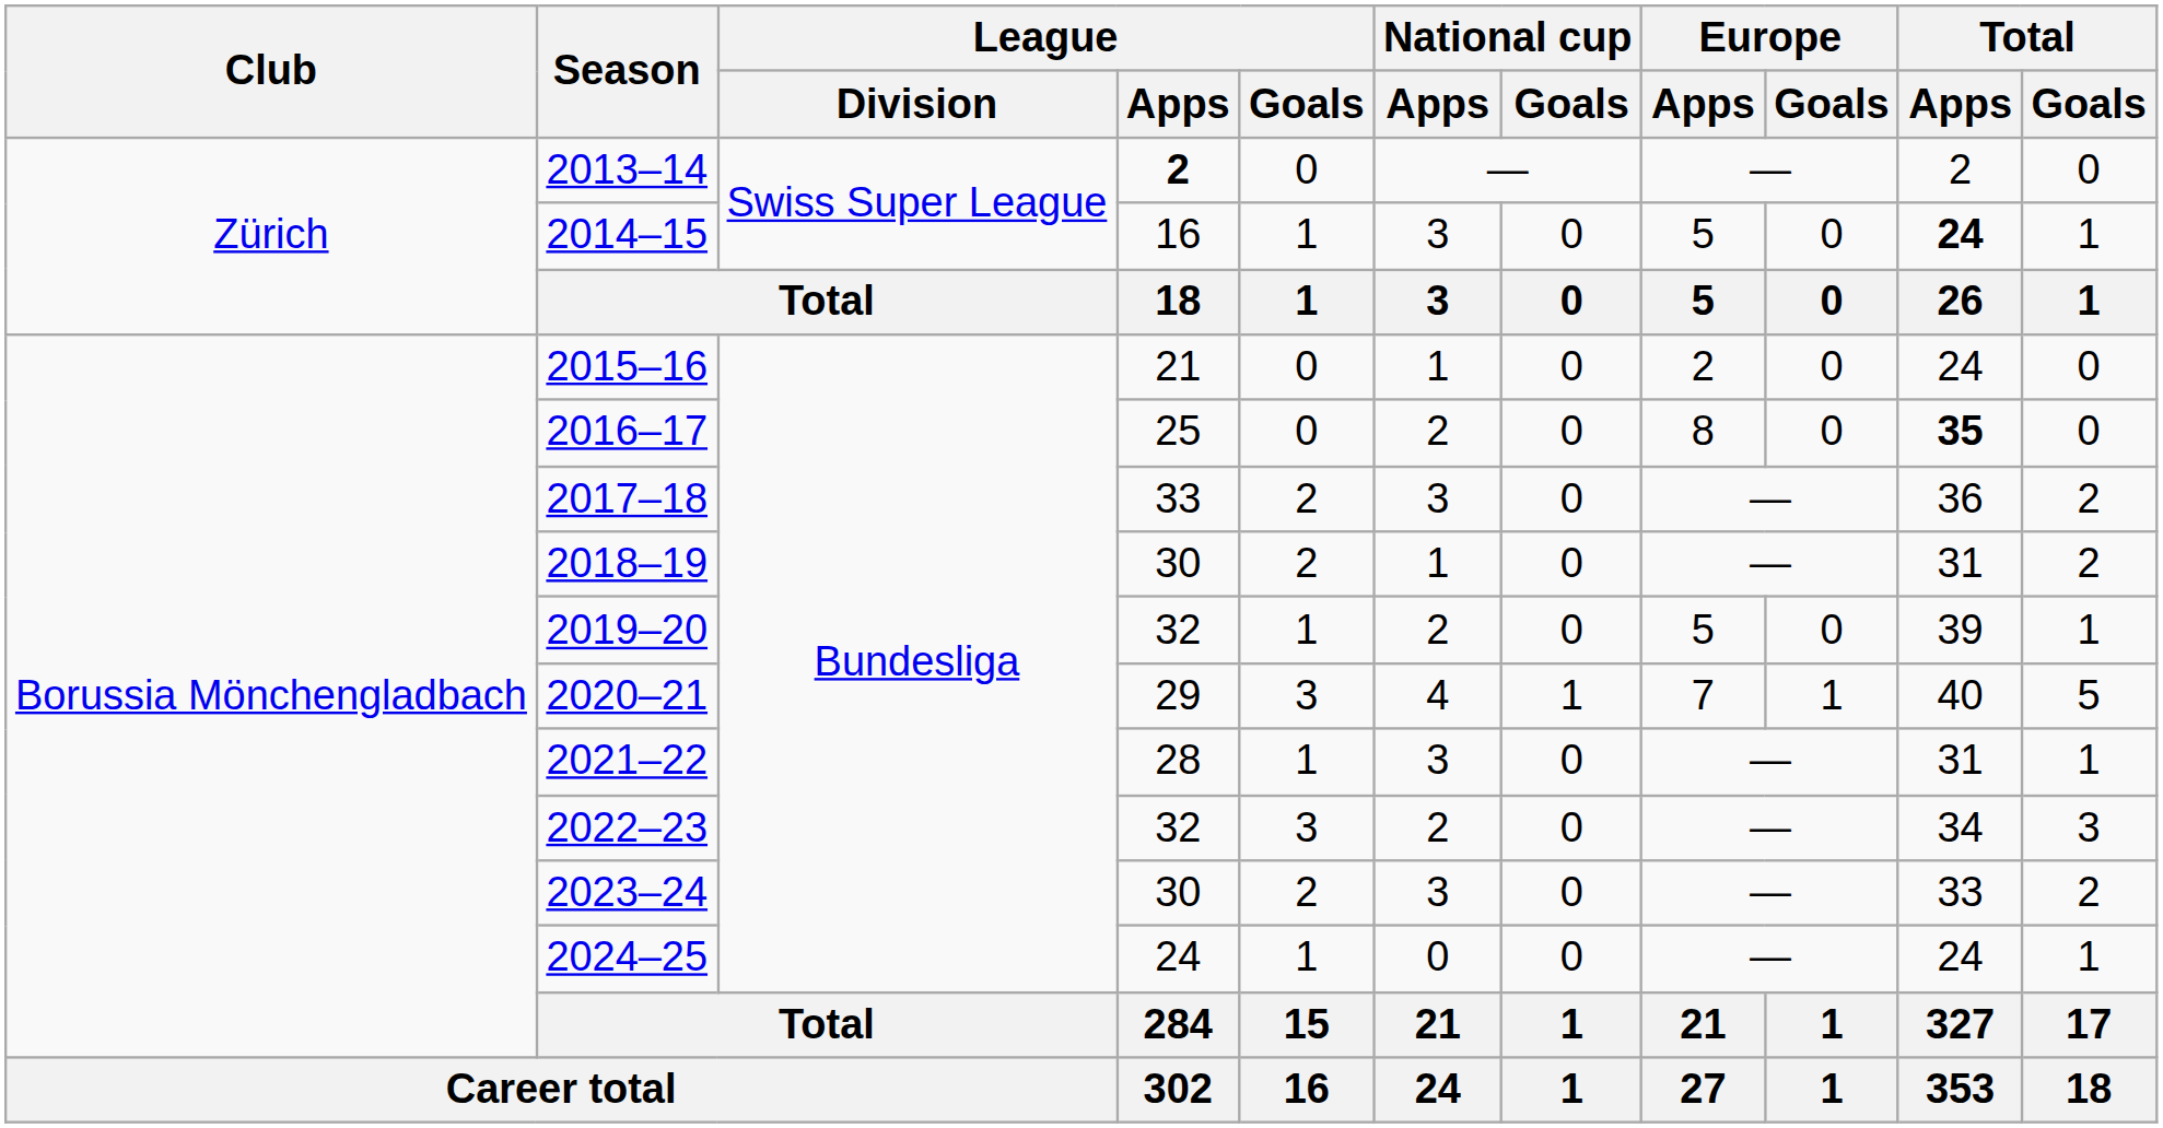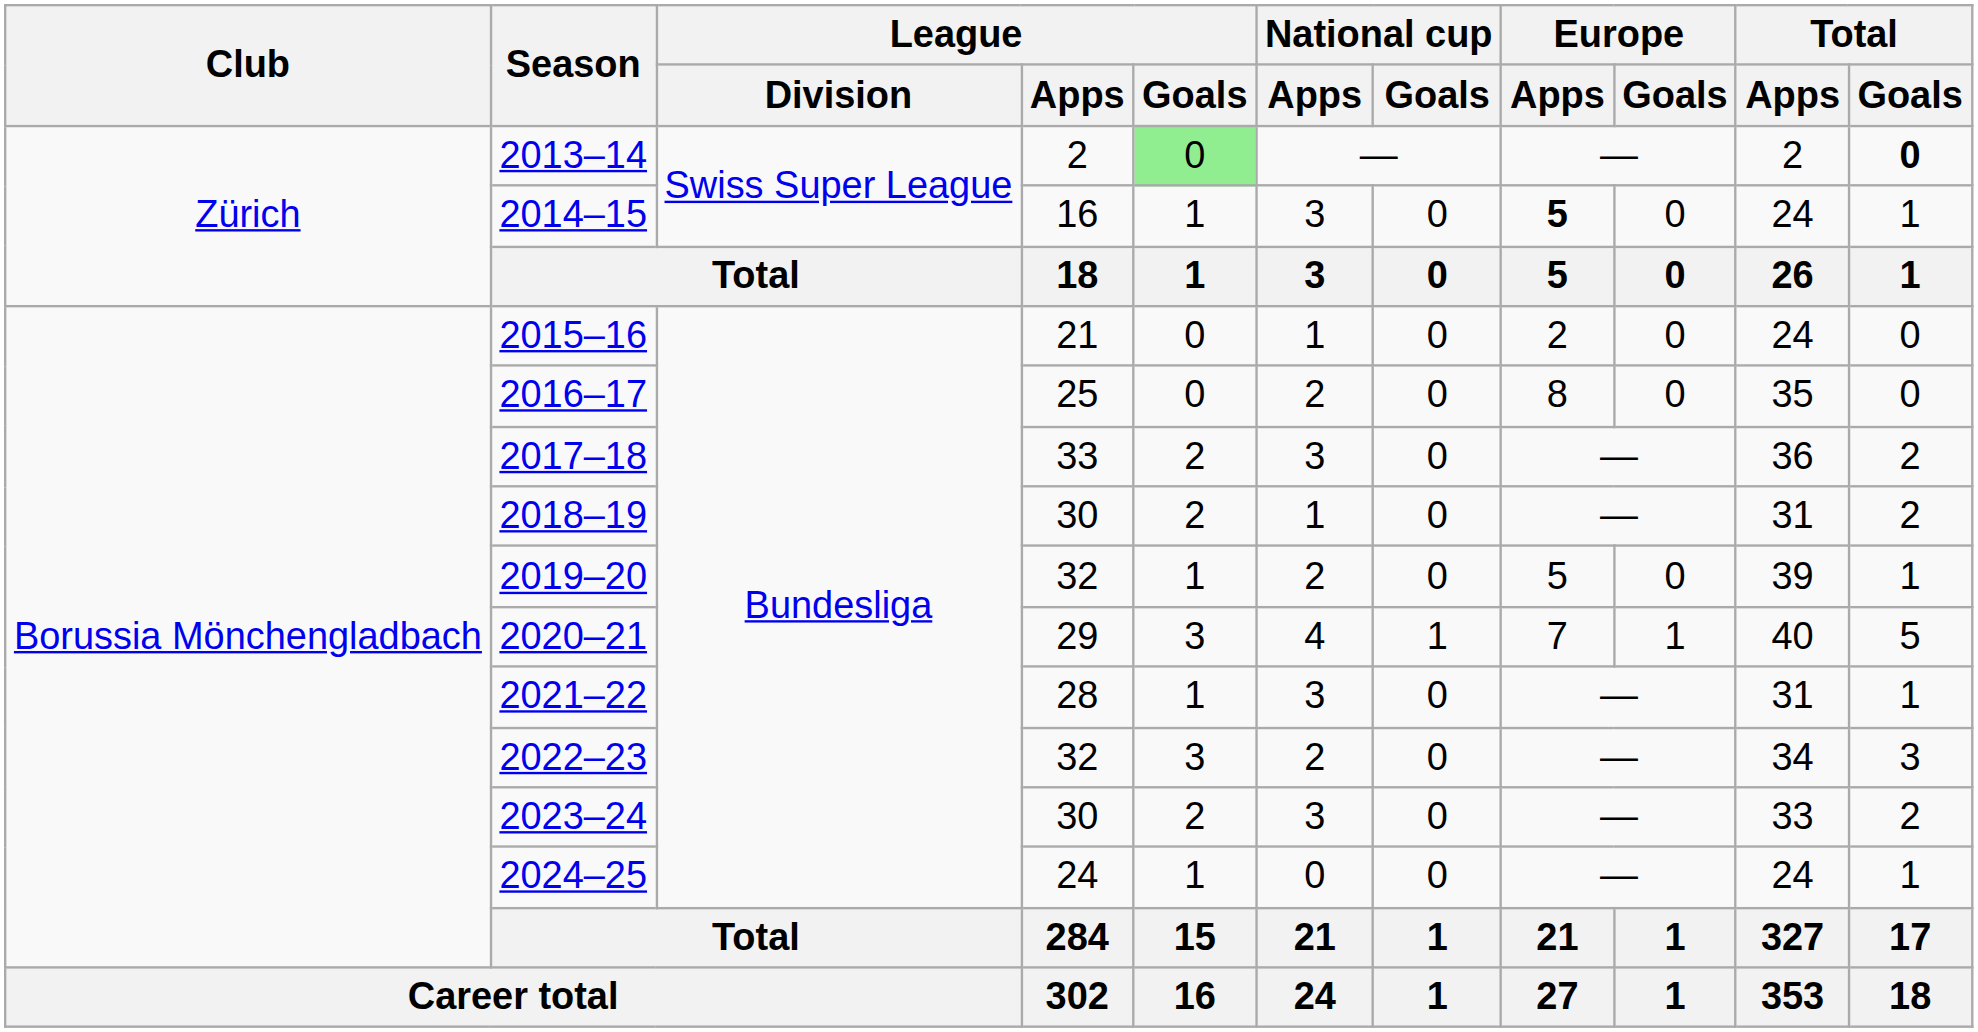2013–14 | League / Apps: bold -> normal
2013–14 | League / Goals: no background -> lightgreen background
2013–14 | Total / Goals: normal -> bold
2014–15 | Europe / Apps: normal -> bold
2014–15 | Total / Apps: bold -> normal
2016–17 | Total / Apps: bold -> normal
